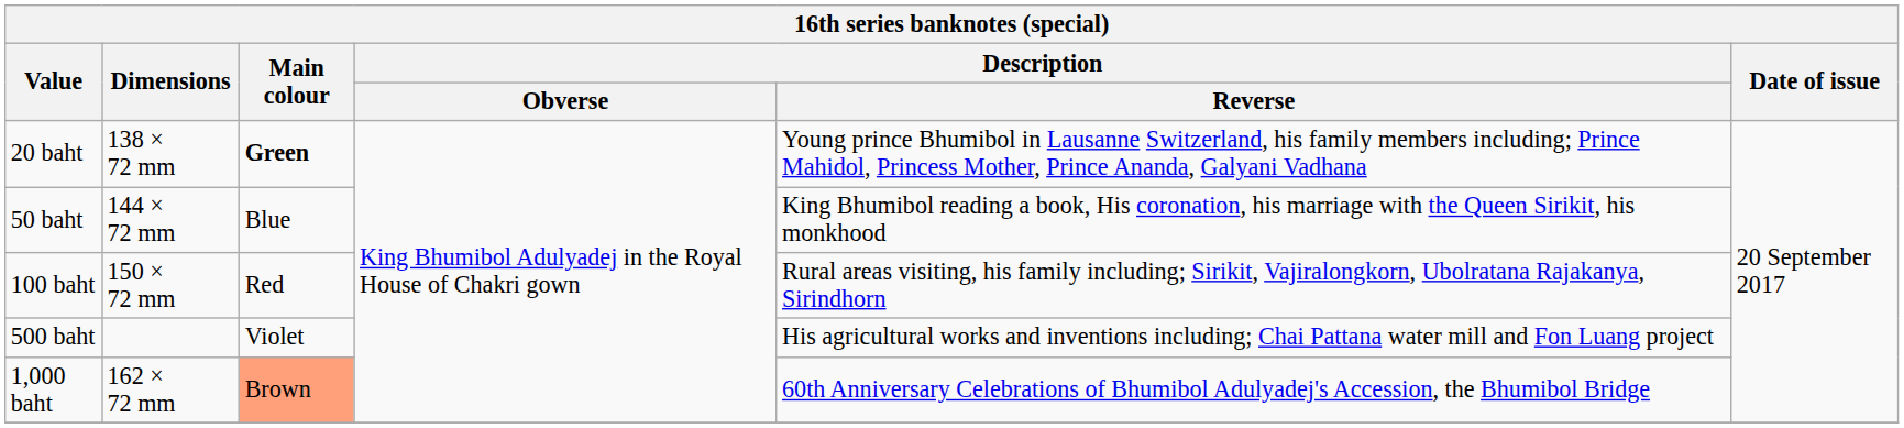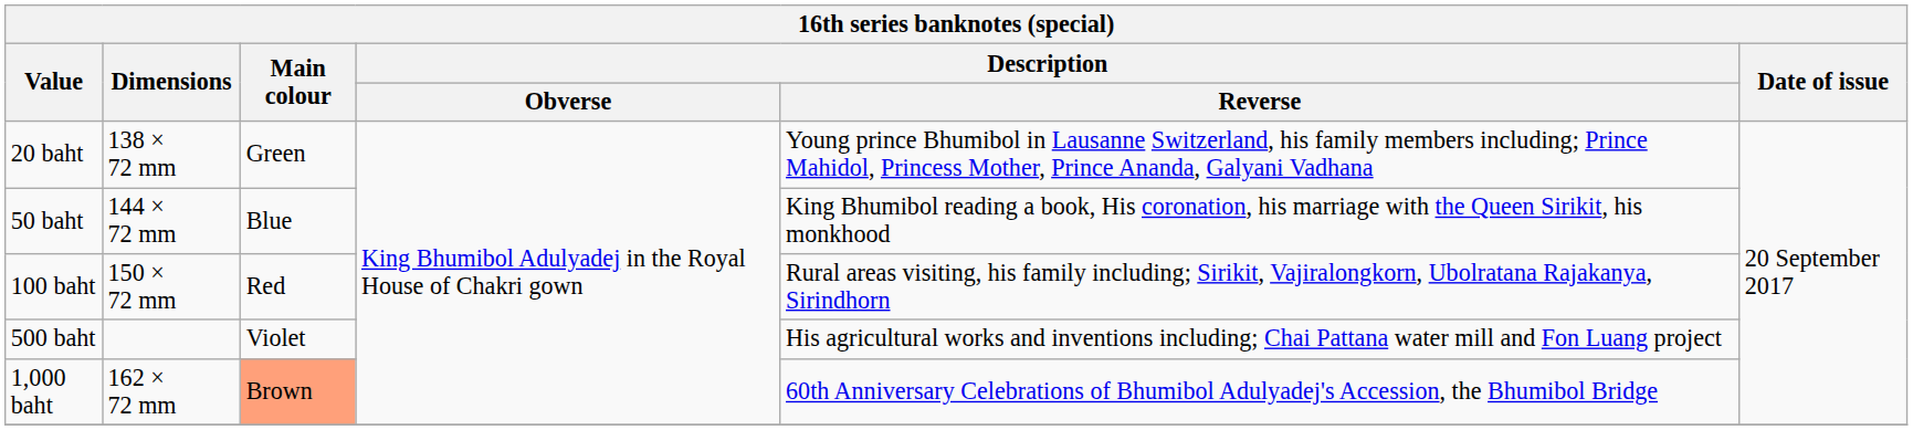20 baht | Main colour: bold -> normal
